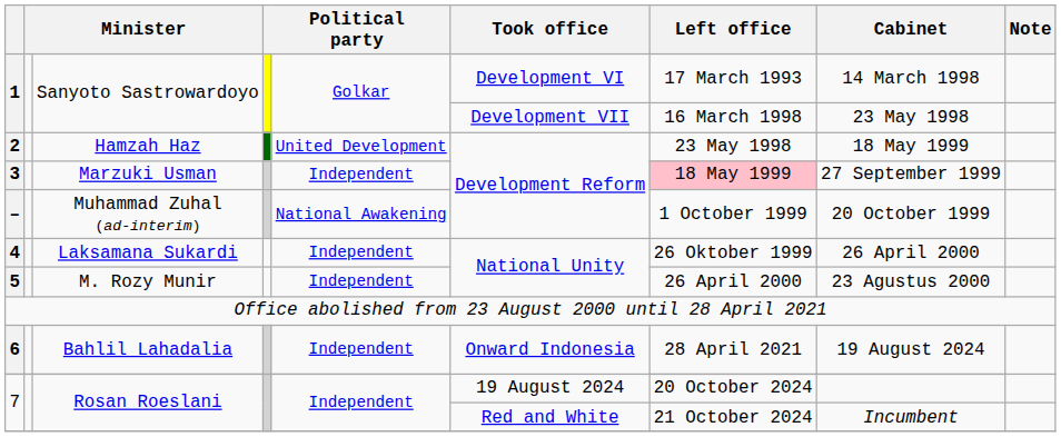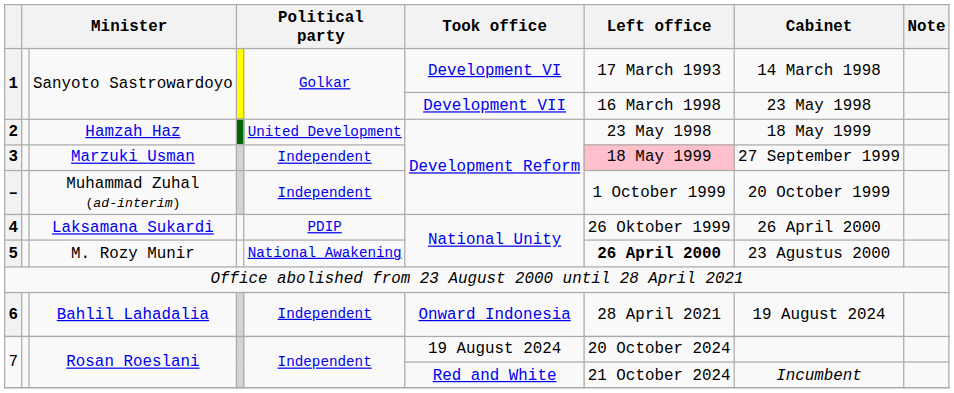– | column 5: National Awakening -> Independent
4 | column 5: Independent -> PDIP
5 | column 5: Independent -> National Awakening
5 | Left office: normal -> bold
